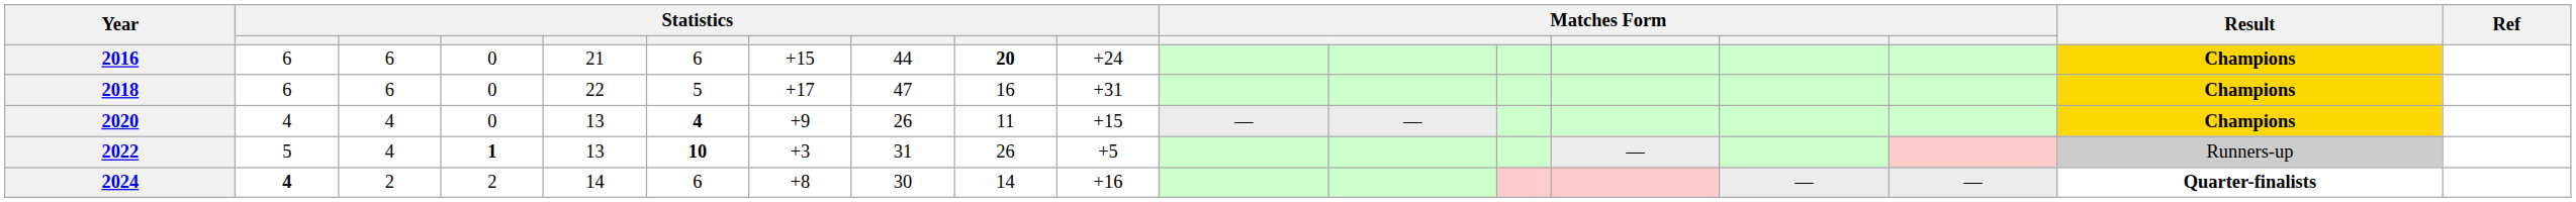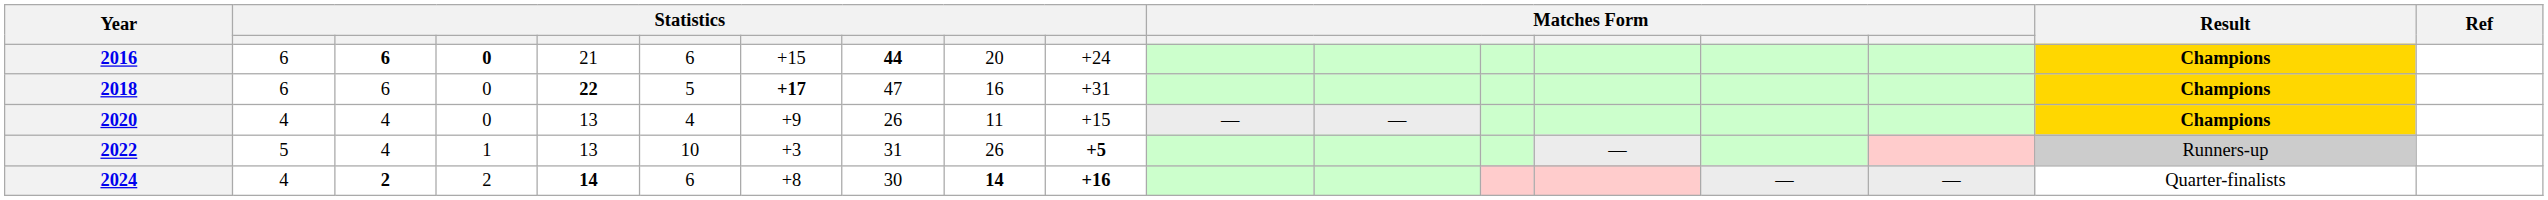2016 | column 3: normal -> bold
2016 | column 4: normal -> bold
2016 | column 8: normal -> bold
2016 | column 9: bold -> normal
2018 | column 5: normal -> bold
2018 | column 7: normal -> bold
2020 | column 6: bold -> normal
2022 | column 4: bold -> normal
2022 | column 6: bold -> normal
2022 | column 10: normal -> bold
2024 | column 2: bold -> normal
2024 | column 3: normal -> bold
2024 | column 5: normal -> bold
2024 | column 9: normal -> bold
2024 | column 10: normal -> bold
2024 | Result: bold -> normal
